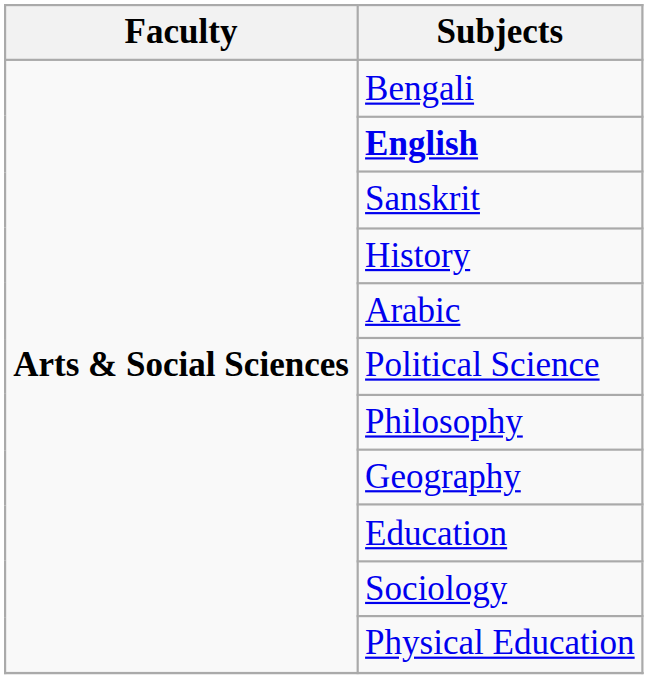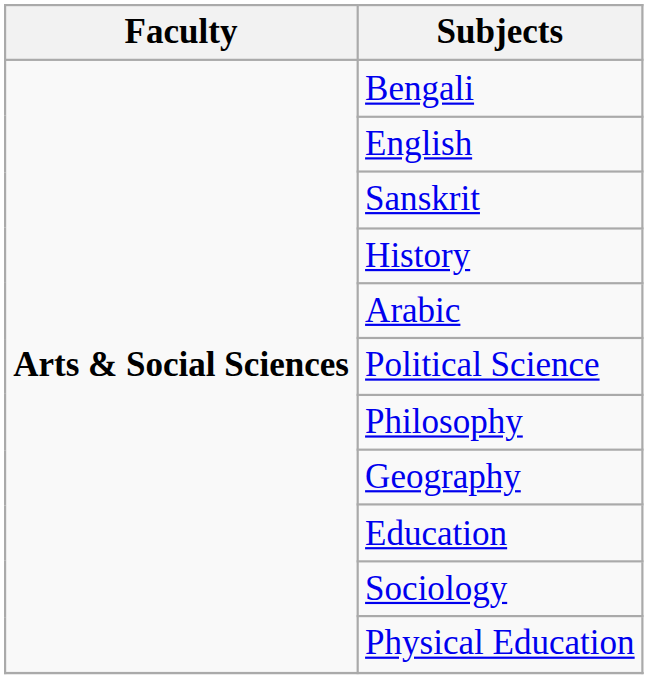English | Subjects: bold -> normal
